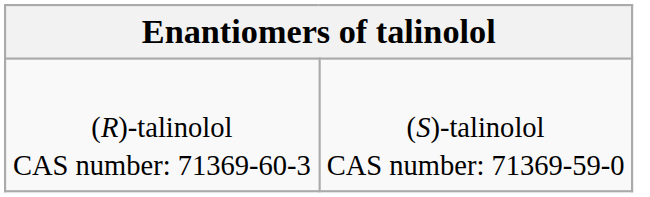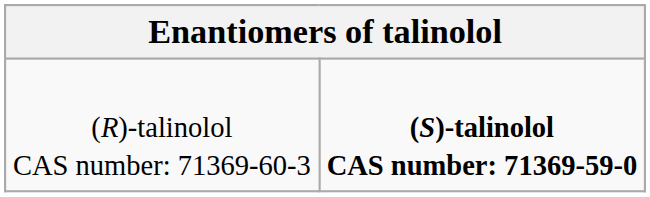(R)-talinolol CAS number: 71369-60-3 | column 2: normal -> bold
